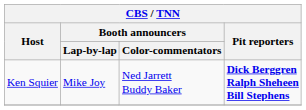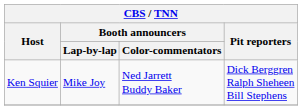Ken Squier | Pit reporters: bold -> normal
